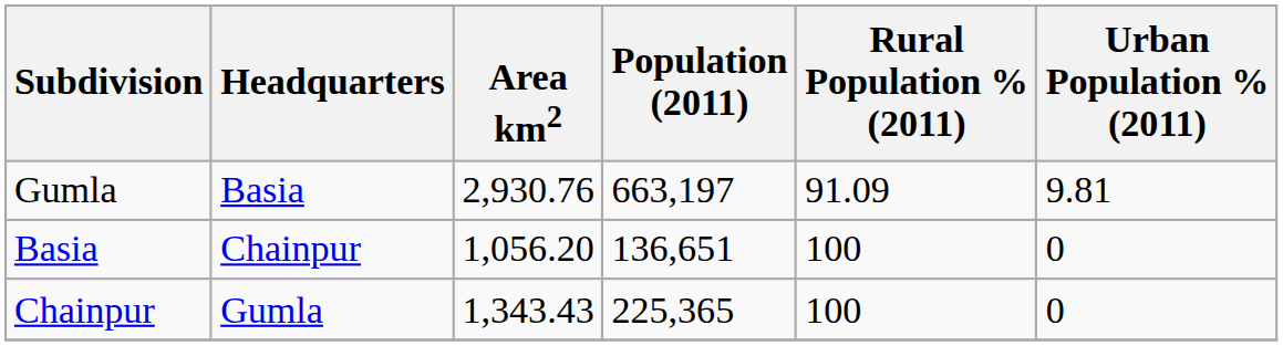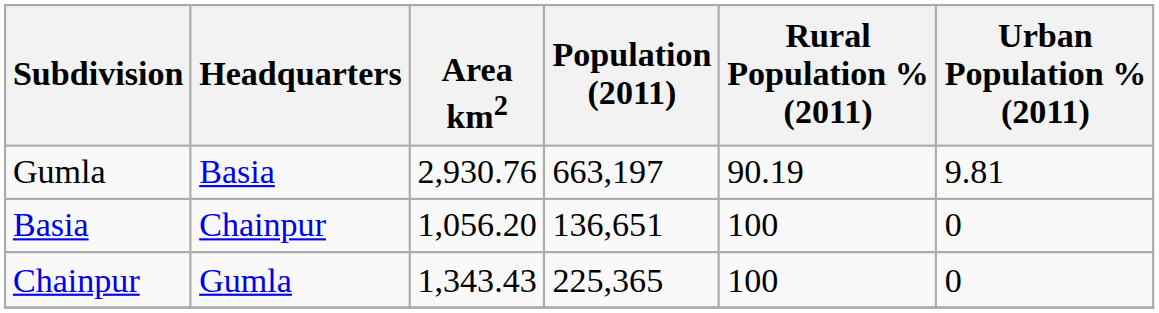row 2 | Rural Population % (2011): 91.09 -> 90.19
